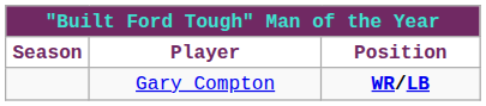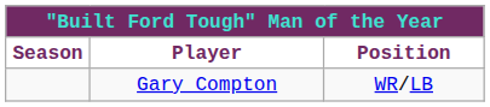Gary Compton | Position: bold -> normal
